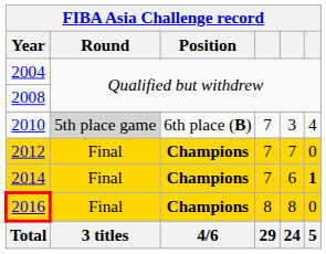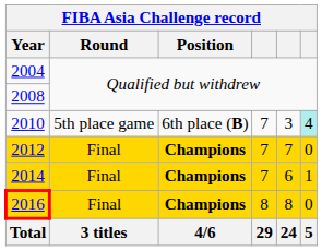2010 | Round: lightgrey background -> no background
2010 | column 6: no background -> paleturquoise background
2014 | column 6: bold -> normal
